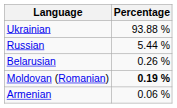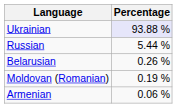Ukrainian | Percentage: no background -> lavender background
Moldovan (Romanian) | Percentage: bold -> normal
